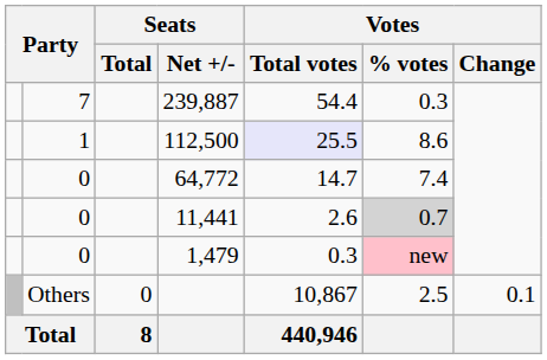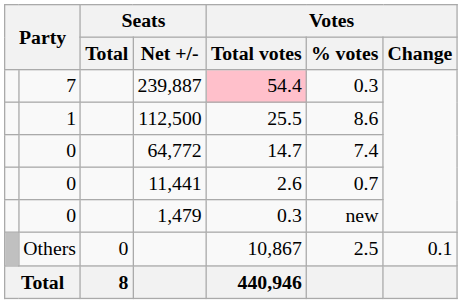239,887 | Votes / Total votes: no background -> pink background
112,500 | Votes / Total votes: lavender background -> no background
11,441 | Votes / % votes: lightgrey background -> no background
1,479 | Votes / % votes: pink background -> no background
